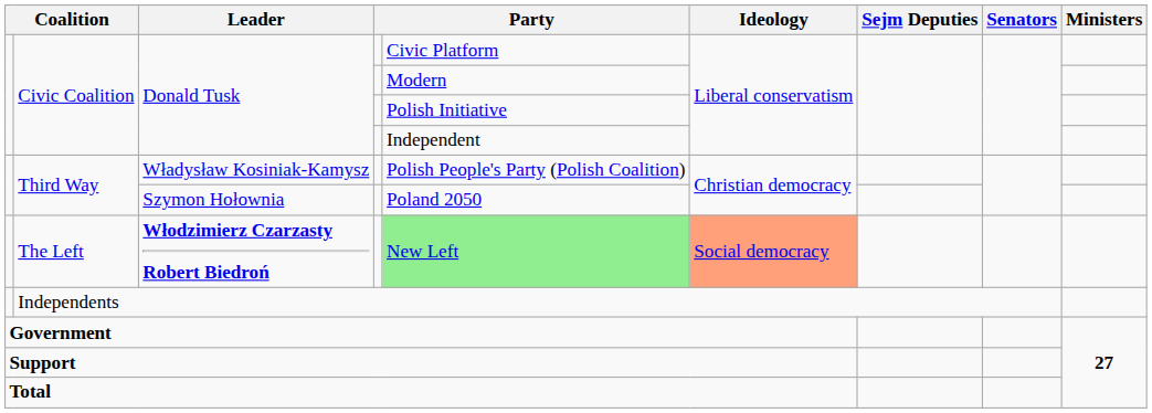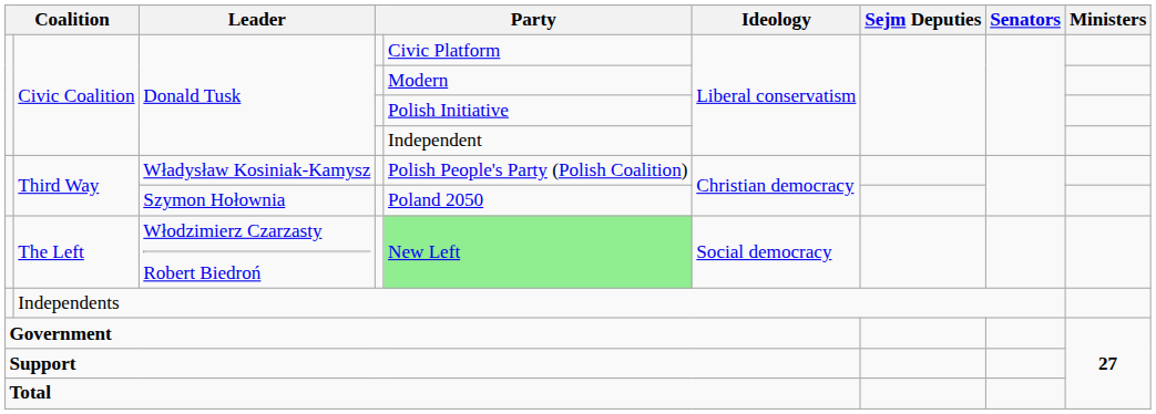The Left | Leader: bold -> normal
The Left | Ideology: lightsalmon background -> no background
